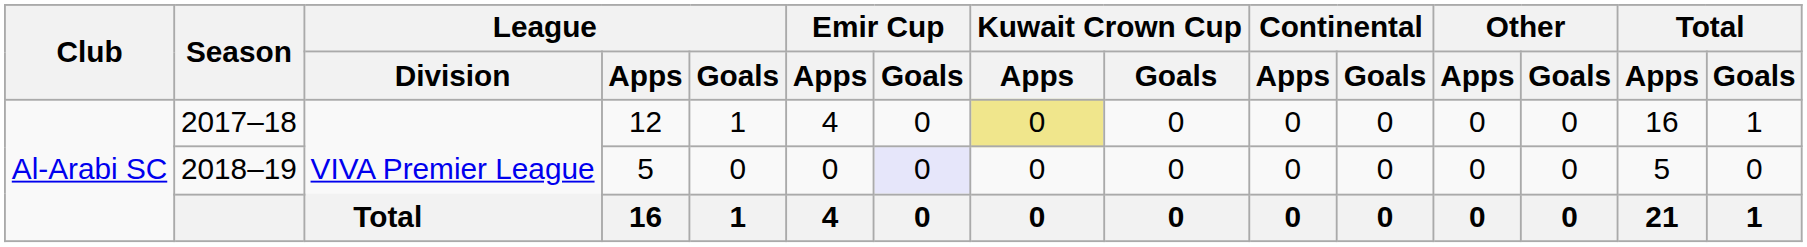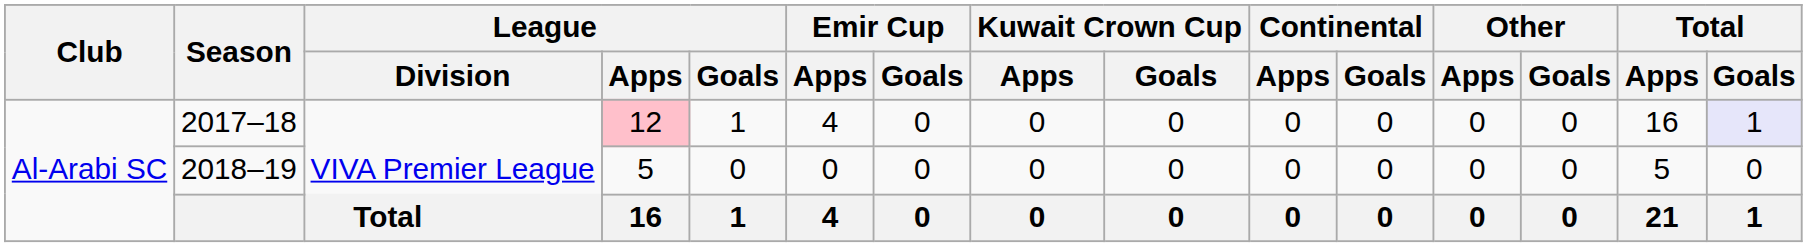2017–18 | League / Apps: no background -> pink background
2017–18 | Kuwait Crown Cup / Apps: khaki background -> no background
2017–18 | Total / Goals: no background -> lavender background
2018–19 | Emir Cup / Goals: lavender background -> no background
